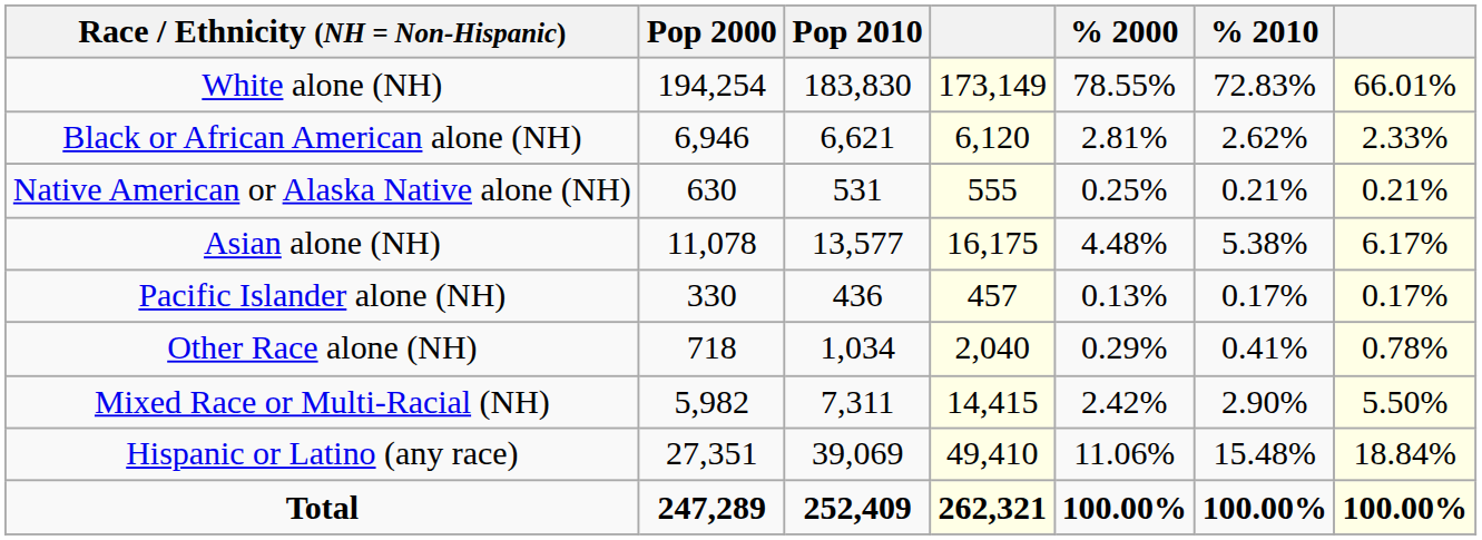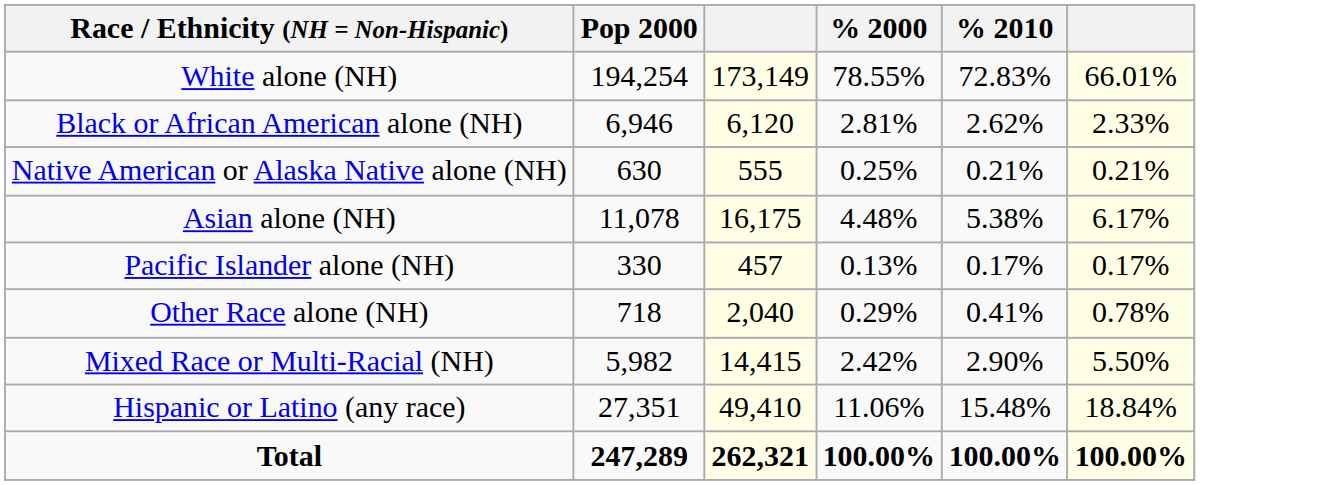- column: Pop 2010 | 183,830 | 6,621 | 531 | 13,577 | 436 | 1,034 | 7,311 | 39,069 | 252,409
